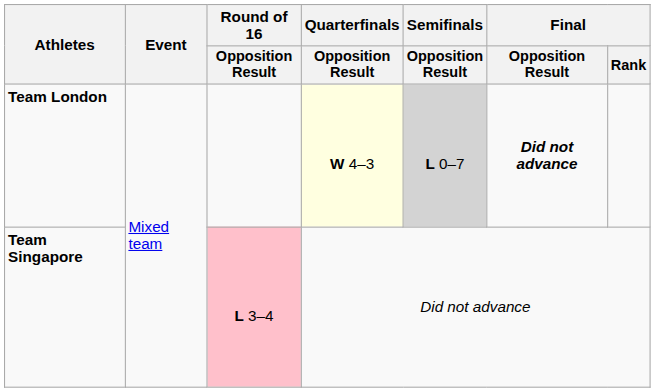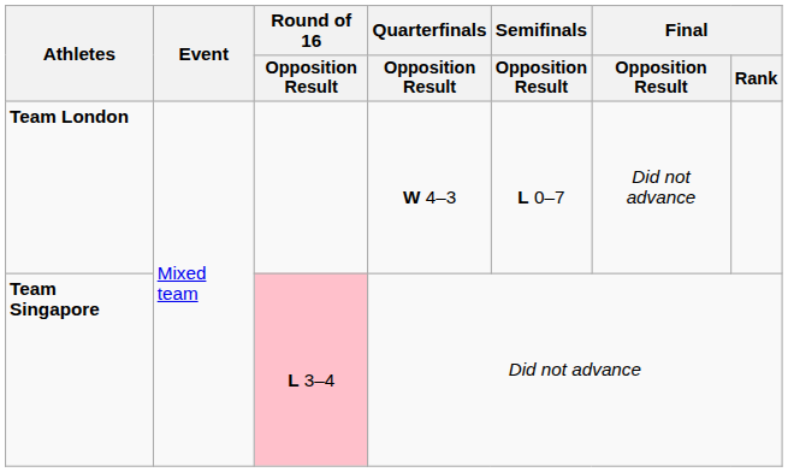Team London | Quarterfinals / Opposition Result: lightyellow background -> no background
Team London | Semifinals / Opposition Result: lightgrey background -> no background
Team London | Final / Opposition Result: bold -> normal
